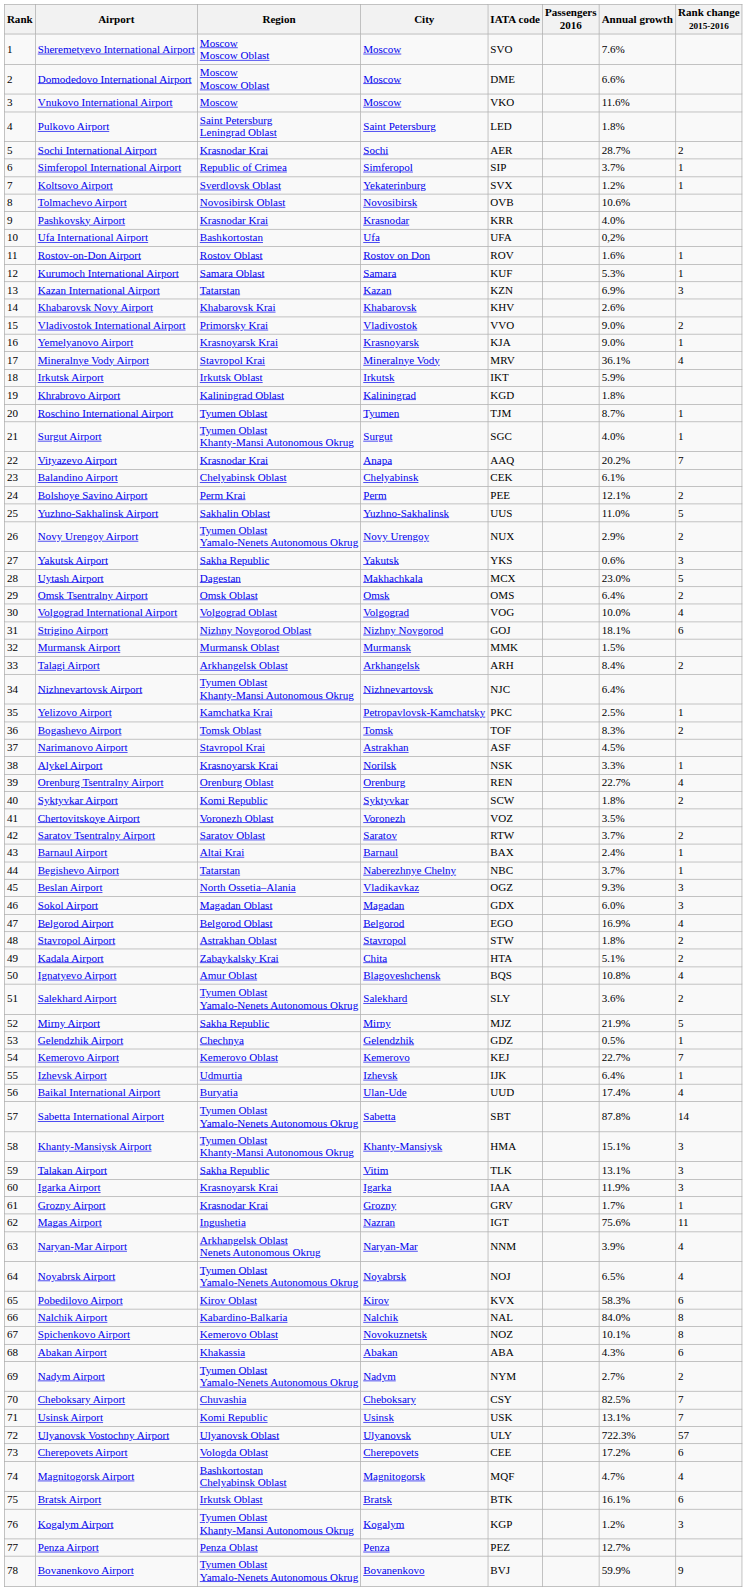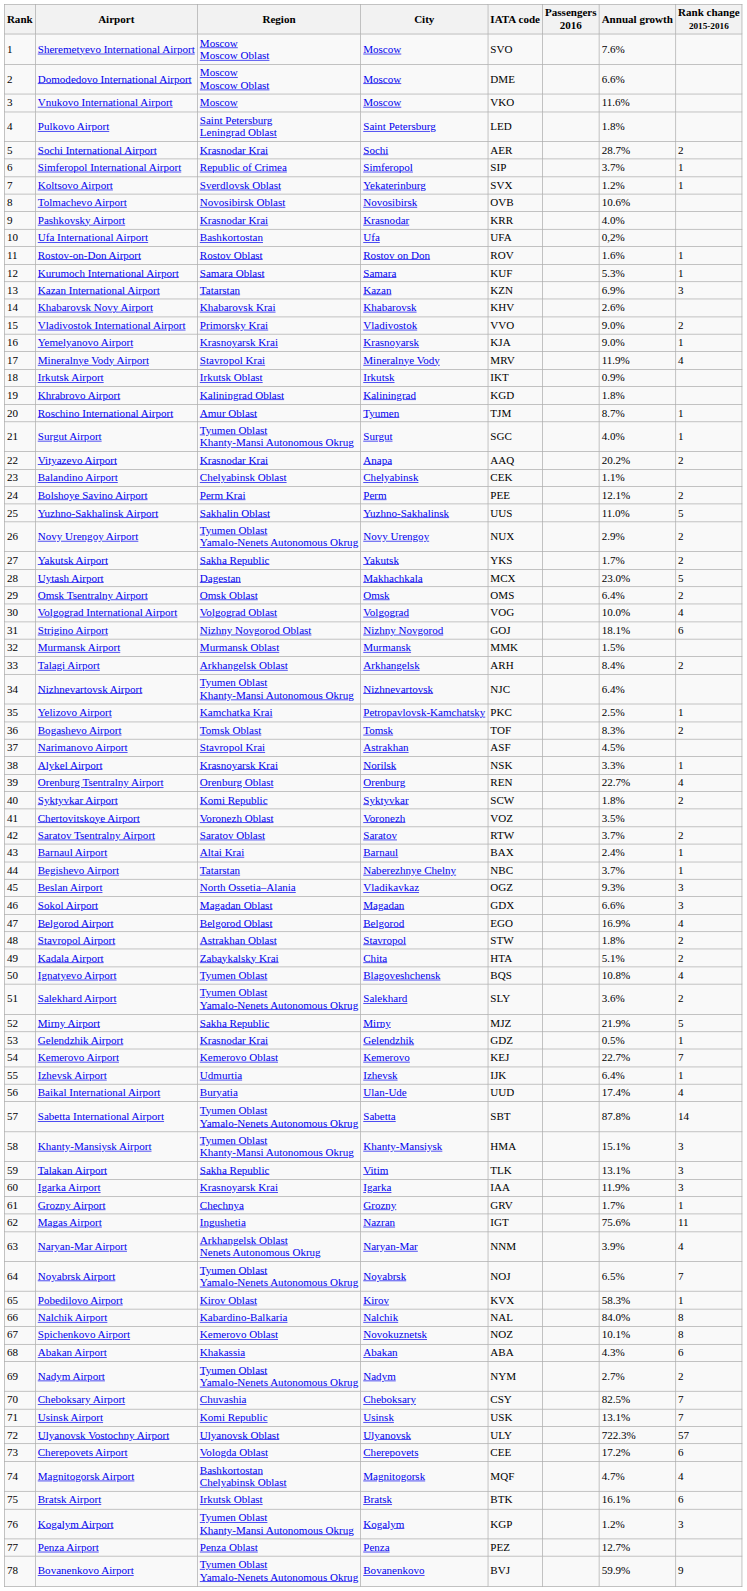Mineralnye Vody Airport | Annual growth: 36.1% -> 11.9%
Irkutsk Airport | Annual growth: 5.9% -> 0.9%
Roschino International Airport | Region: Tyumen Oblast -> Amur Oblast
Vityazevo Airport | Rank change 2015-2016: 7 -> 2
Balandino Airport | Annual growth: 6.1% -> 1.1%
Yakutsk Airport | Annual growth: 0.6% -> 1.7%
Yakutsk Airport | Rank change 2015-2016: 3 -> 2
Sokol Airport | Annual growth: 6.0% -> 6.6%
Ignatyevo Airport | Region: Amur Oblast -> Tyumen Oblast
Gelendzhik Airport | Region: Chechnya -> Krasnodar Krai
Grozny Airport | Region: Krasnodar Krai -> Chechnya
Noyabrsk Airport | Rank change 2015-2016: 4 -> 7
Pobedilovo Airport | Rank change 2015-2016: 6 -> 1
